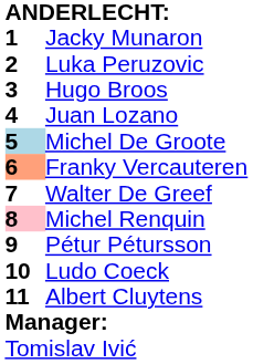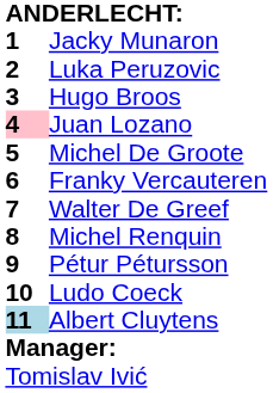Juan Lozano | column 1: no background -> pink background
Michel De Groote | column 1: lightblue background -> no background
Franky Vercauteren | column 1: lightsalmon background -> no background
Michel Renquin | column 1: pink background -> no background
Albert Cluytens | column 1: no background -> lightblue background
